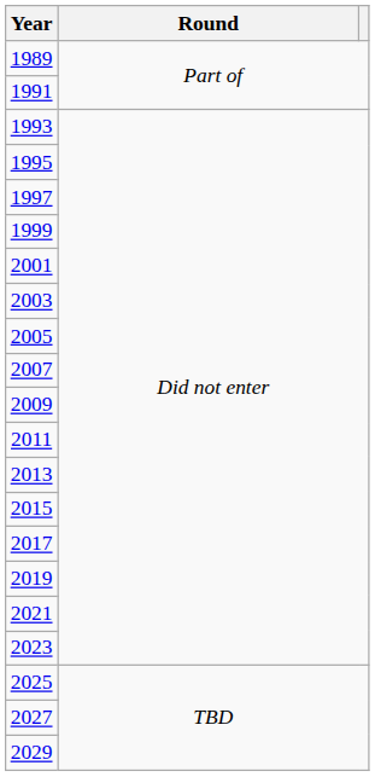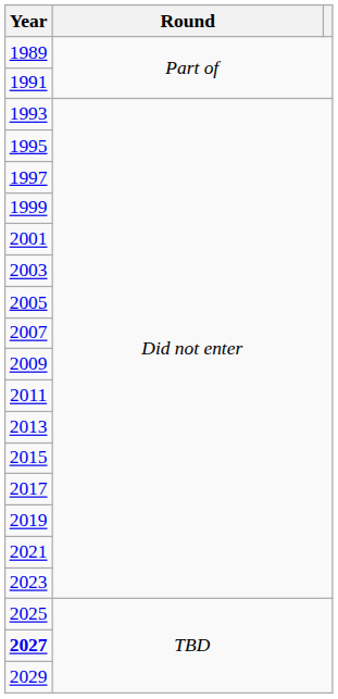2027 | Year: normal -> bold
